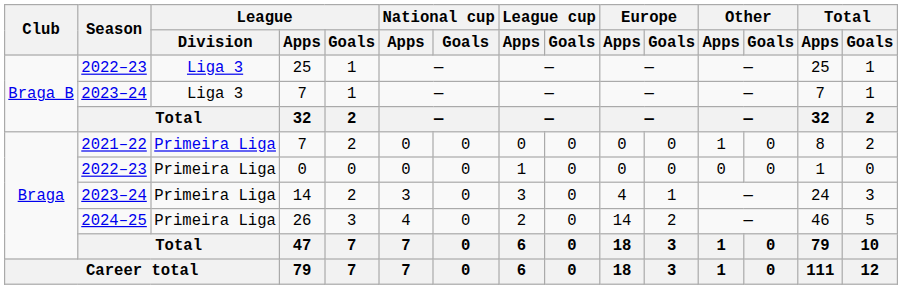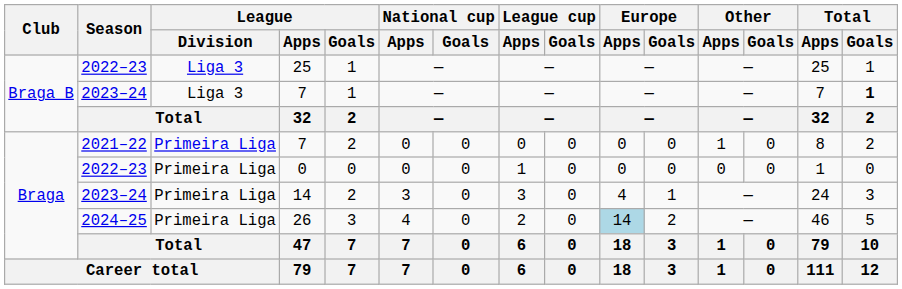2023–24 / 7 | Total / Goals: normal -> bold
26 | Europe / Apps: no background -> lightblue background
